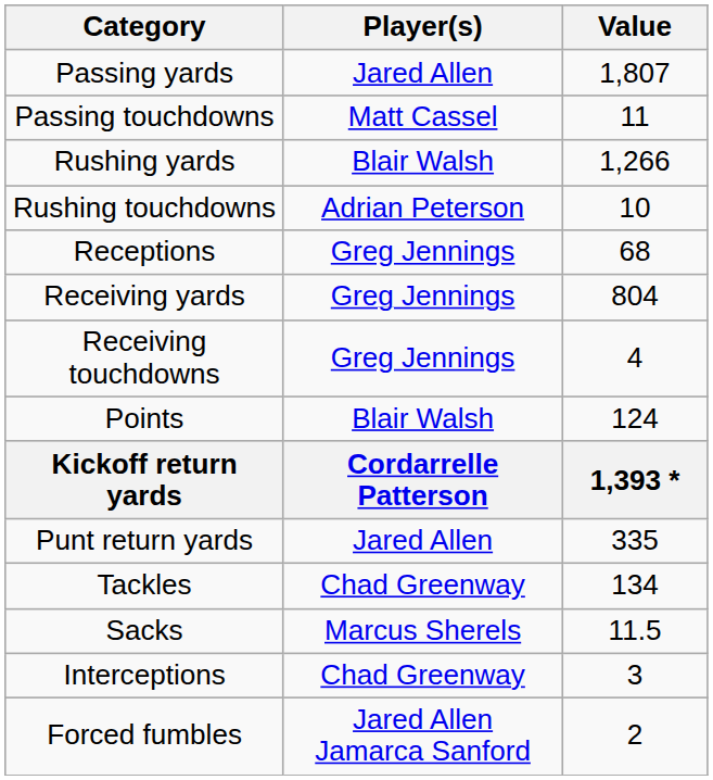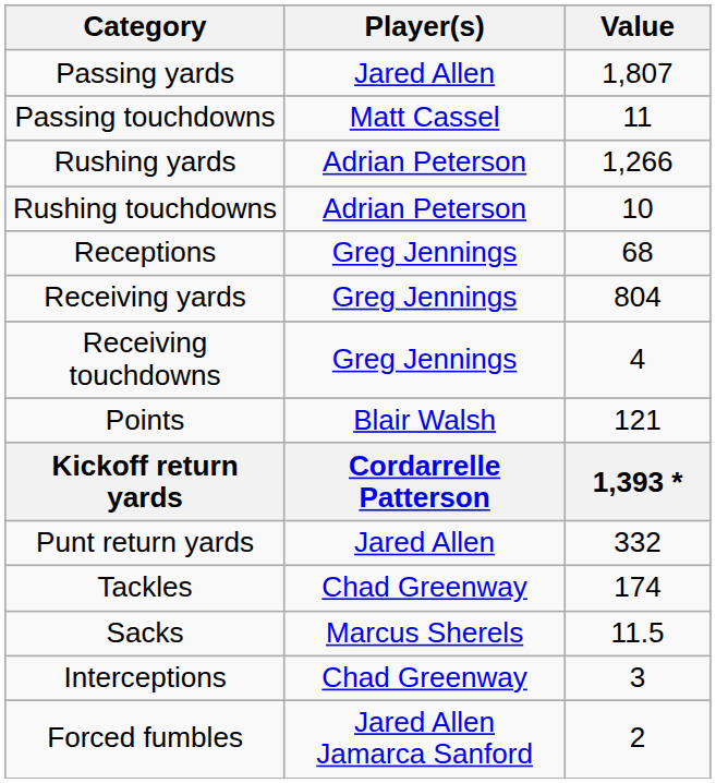Rushing yards | Player(s): Blair Walsh -> Adrian Peterson
Points | Value: 124 -> 121
Punt return yards | Value: 335 -> 332
Tackles | Value: 134 -> 174
